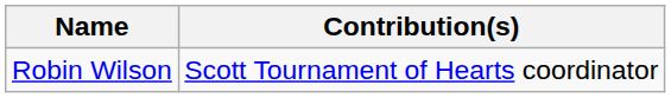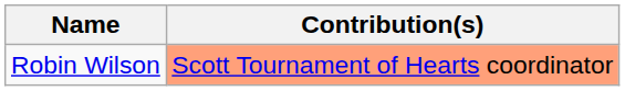Robin Wilson | Contribution(s): no background -> lightsalmon background
